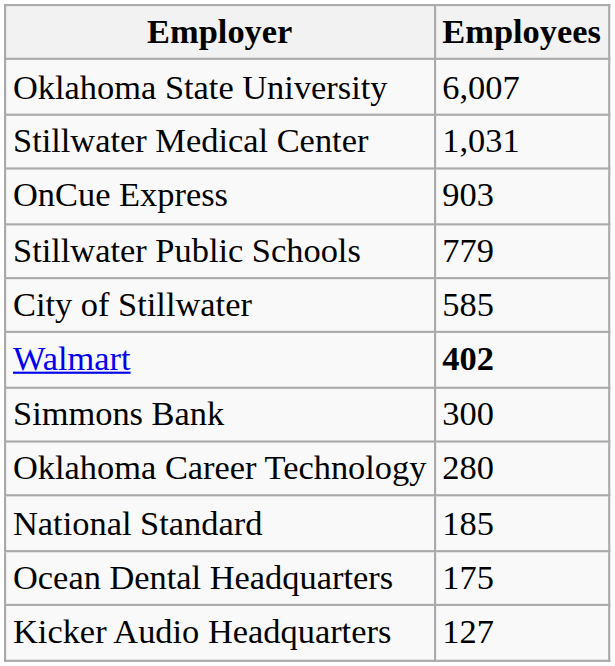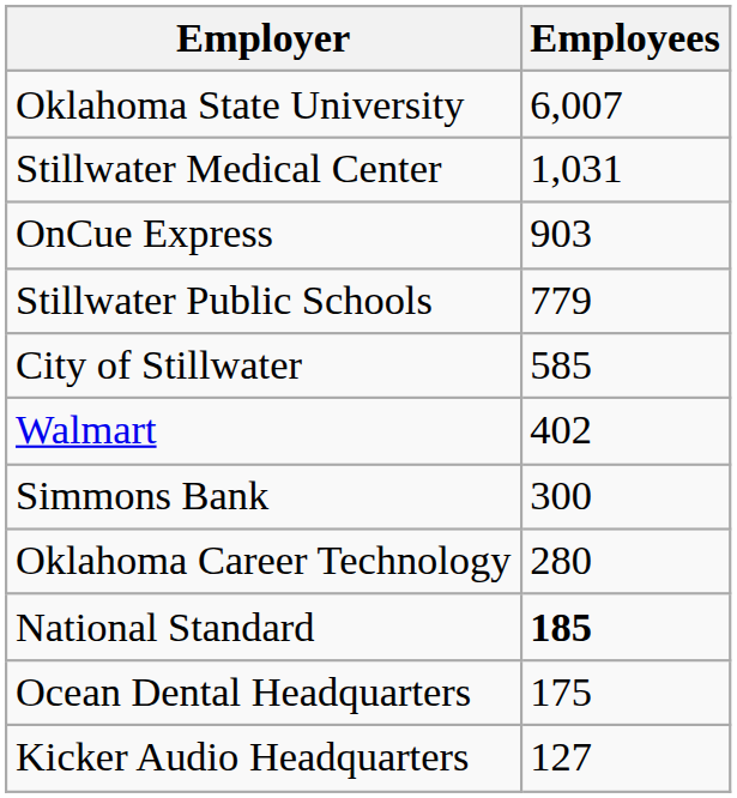Walmart | Employees: bold -> normal
National Standard | Employees: normal -> bold
